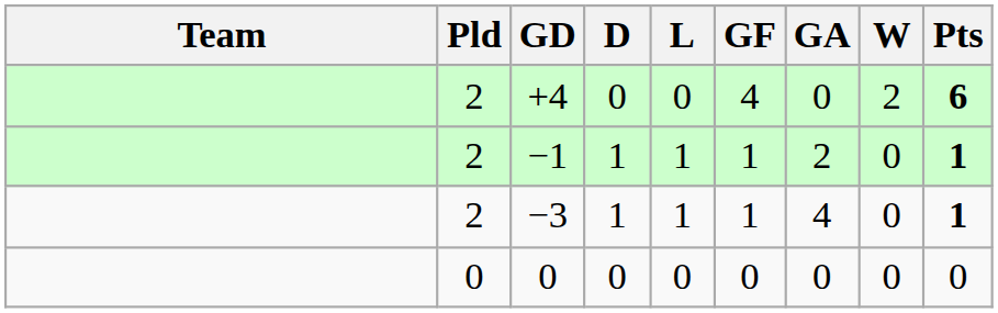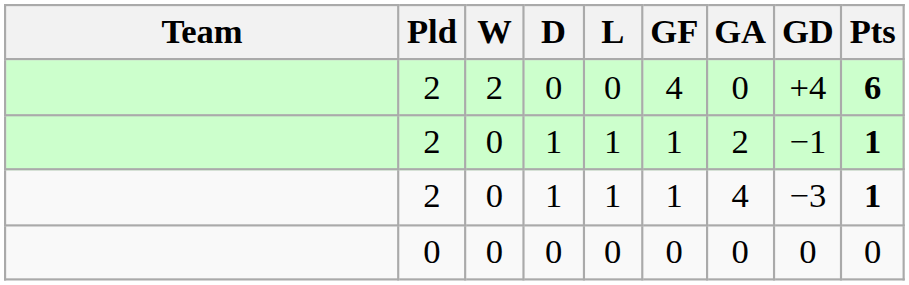columns swapped: W <-> GD
